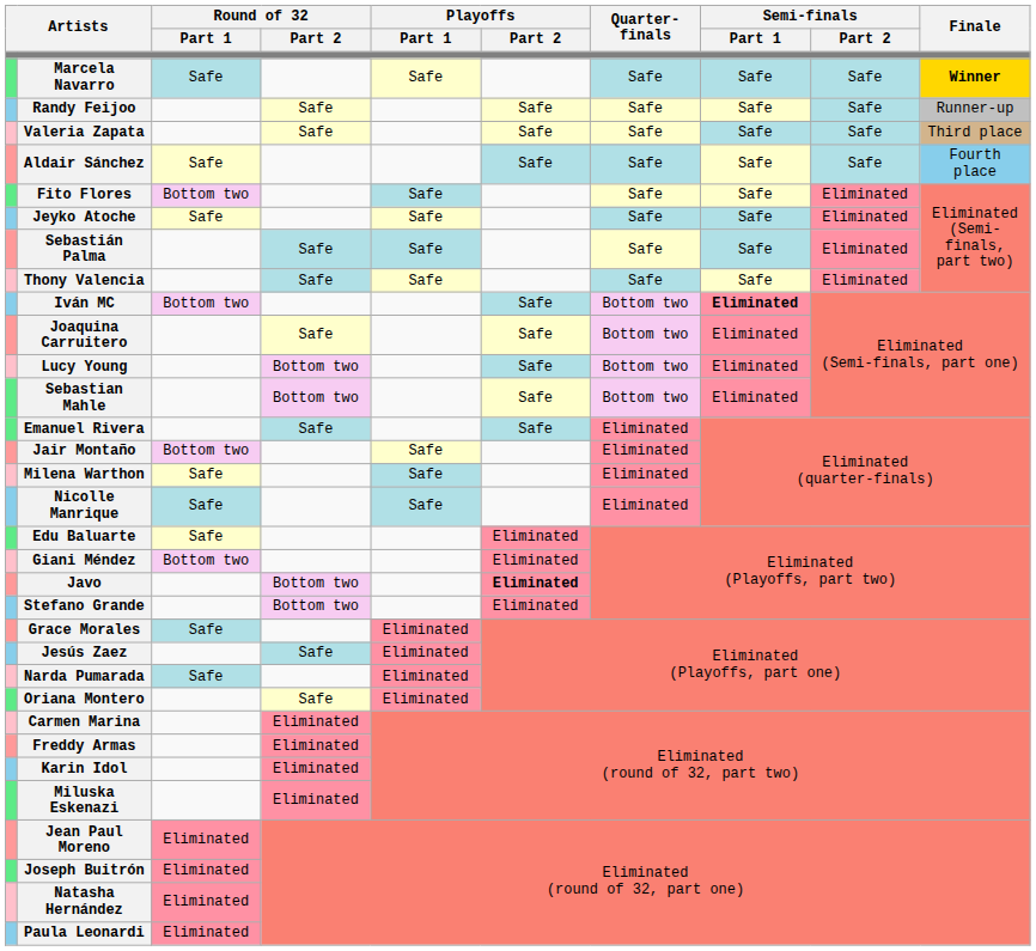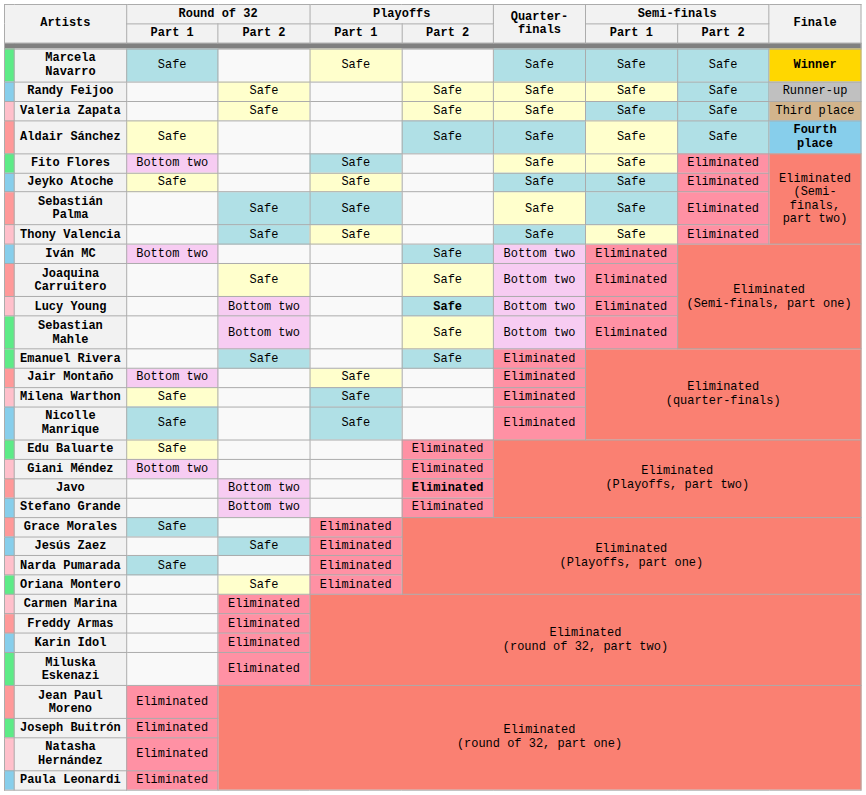Aldair Sánchez | Finale: normal -> bold
Iván MC | Semi-finals / Part 1: bold -> normal
Lucy Young | Playoffs / Part 2: normal -> bold
